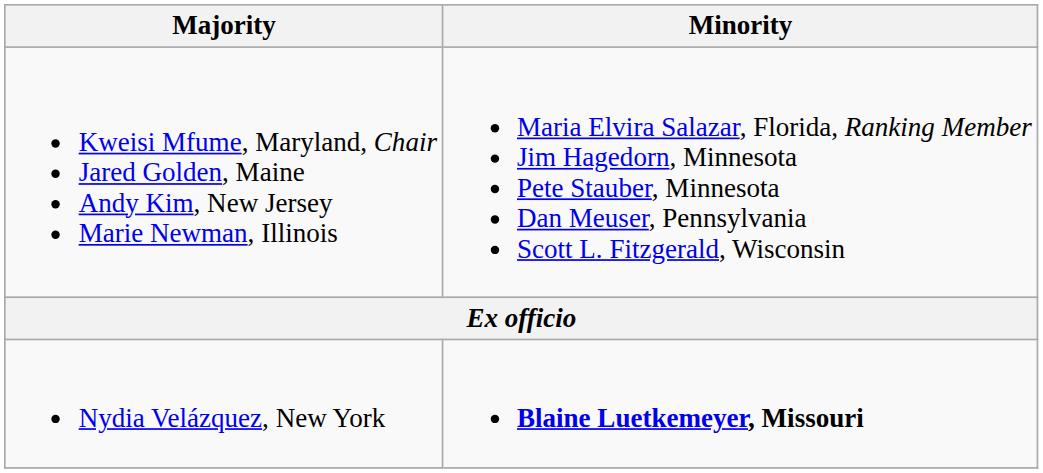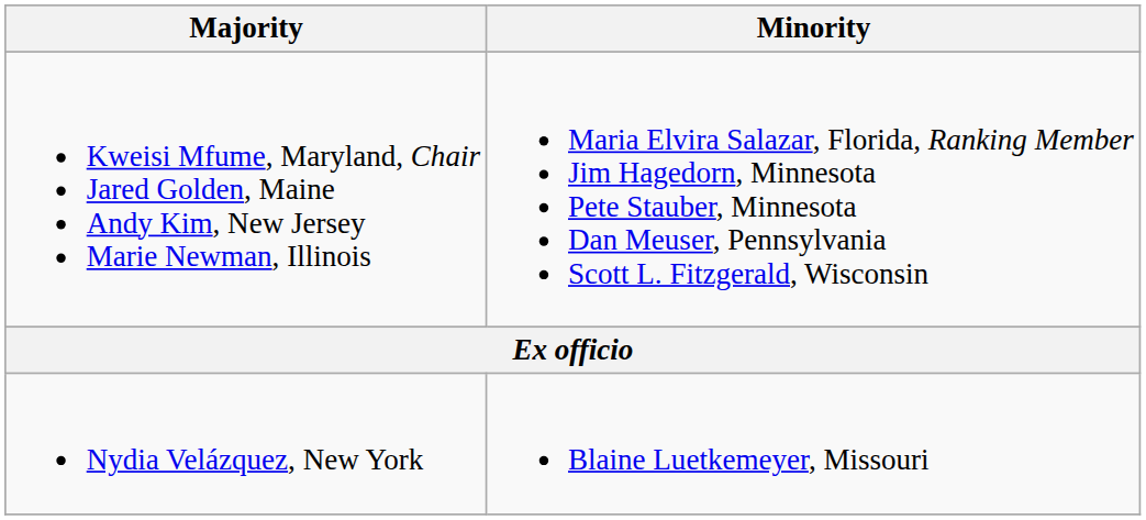Nydia Velázquez, New York | Minority: bold -> normal
